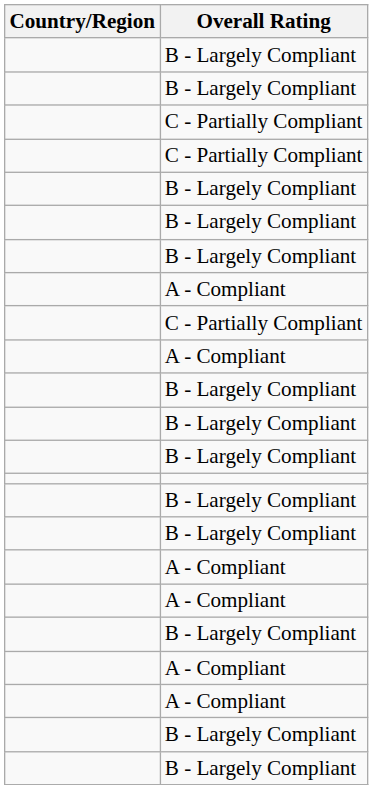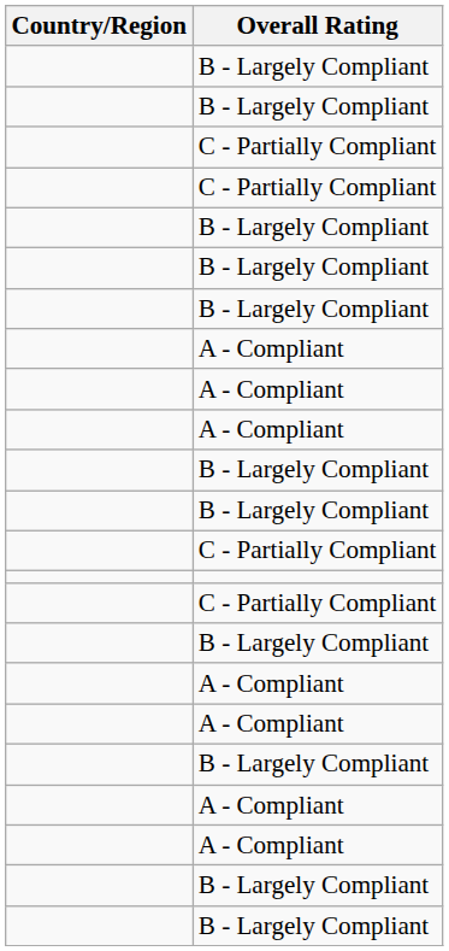row 10 | Overall Rating: C - Partially Compliant -> A - Compliant
row 14 | Overall Rating: B - Largely Compliant -> C - Partially Compliant
row 16 | Overall Rating: B - Largely Compliant -> C - Partially Compliant
